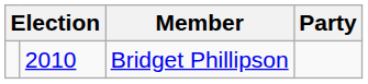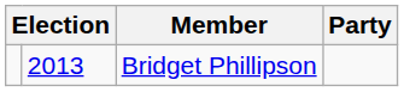Bridget Phillipson | column 2: 2010 -> 2013
